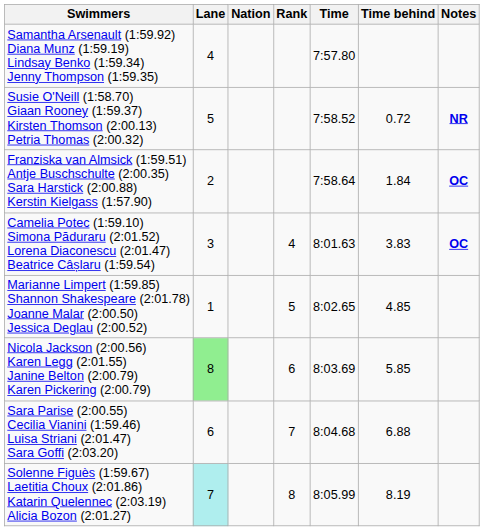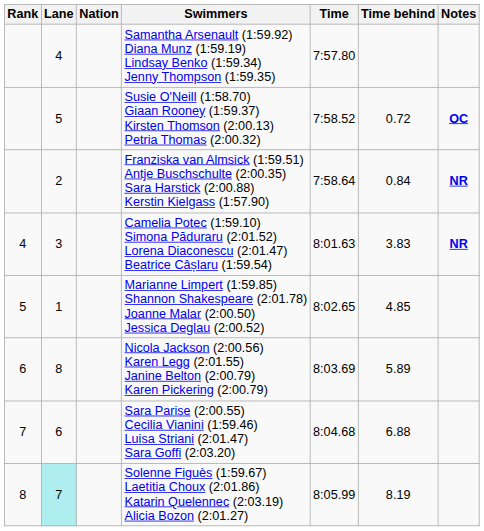columns swapped: Rank <-> Swimmers
row 3 | Notes: NR -> OC
row 4 | Time behind: 1.84 -> 0.84
row 4 | Notes: OC -> NR
row 5 | Notes: OC -> NR
row 7 | Lane: lightgreen background -> no background
row 7 | Time behind: 5.85 -> 5.89
